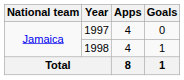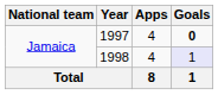1997 | Goals: normal -> bold
1998 | Goals: no background -> lavender background
